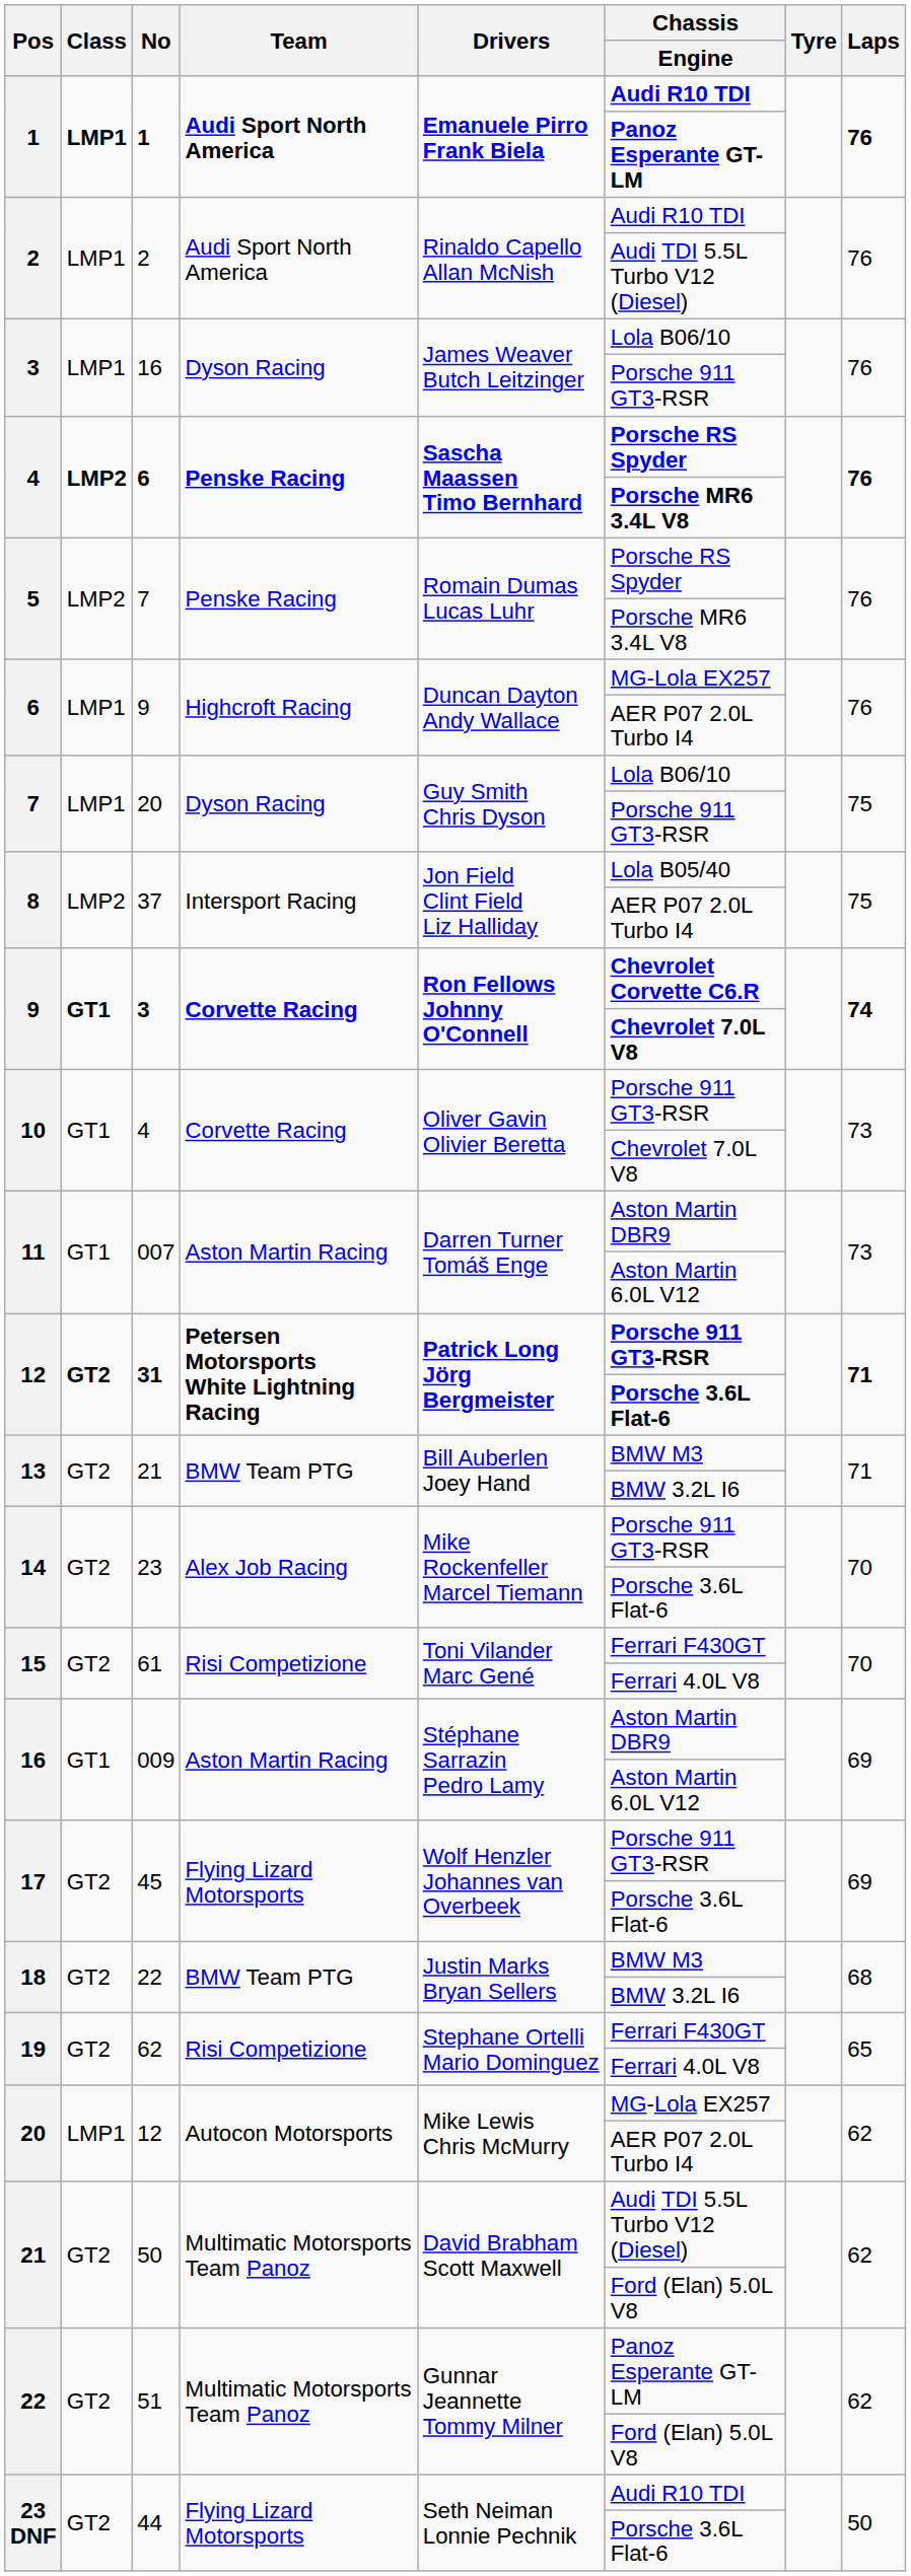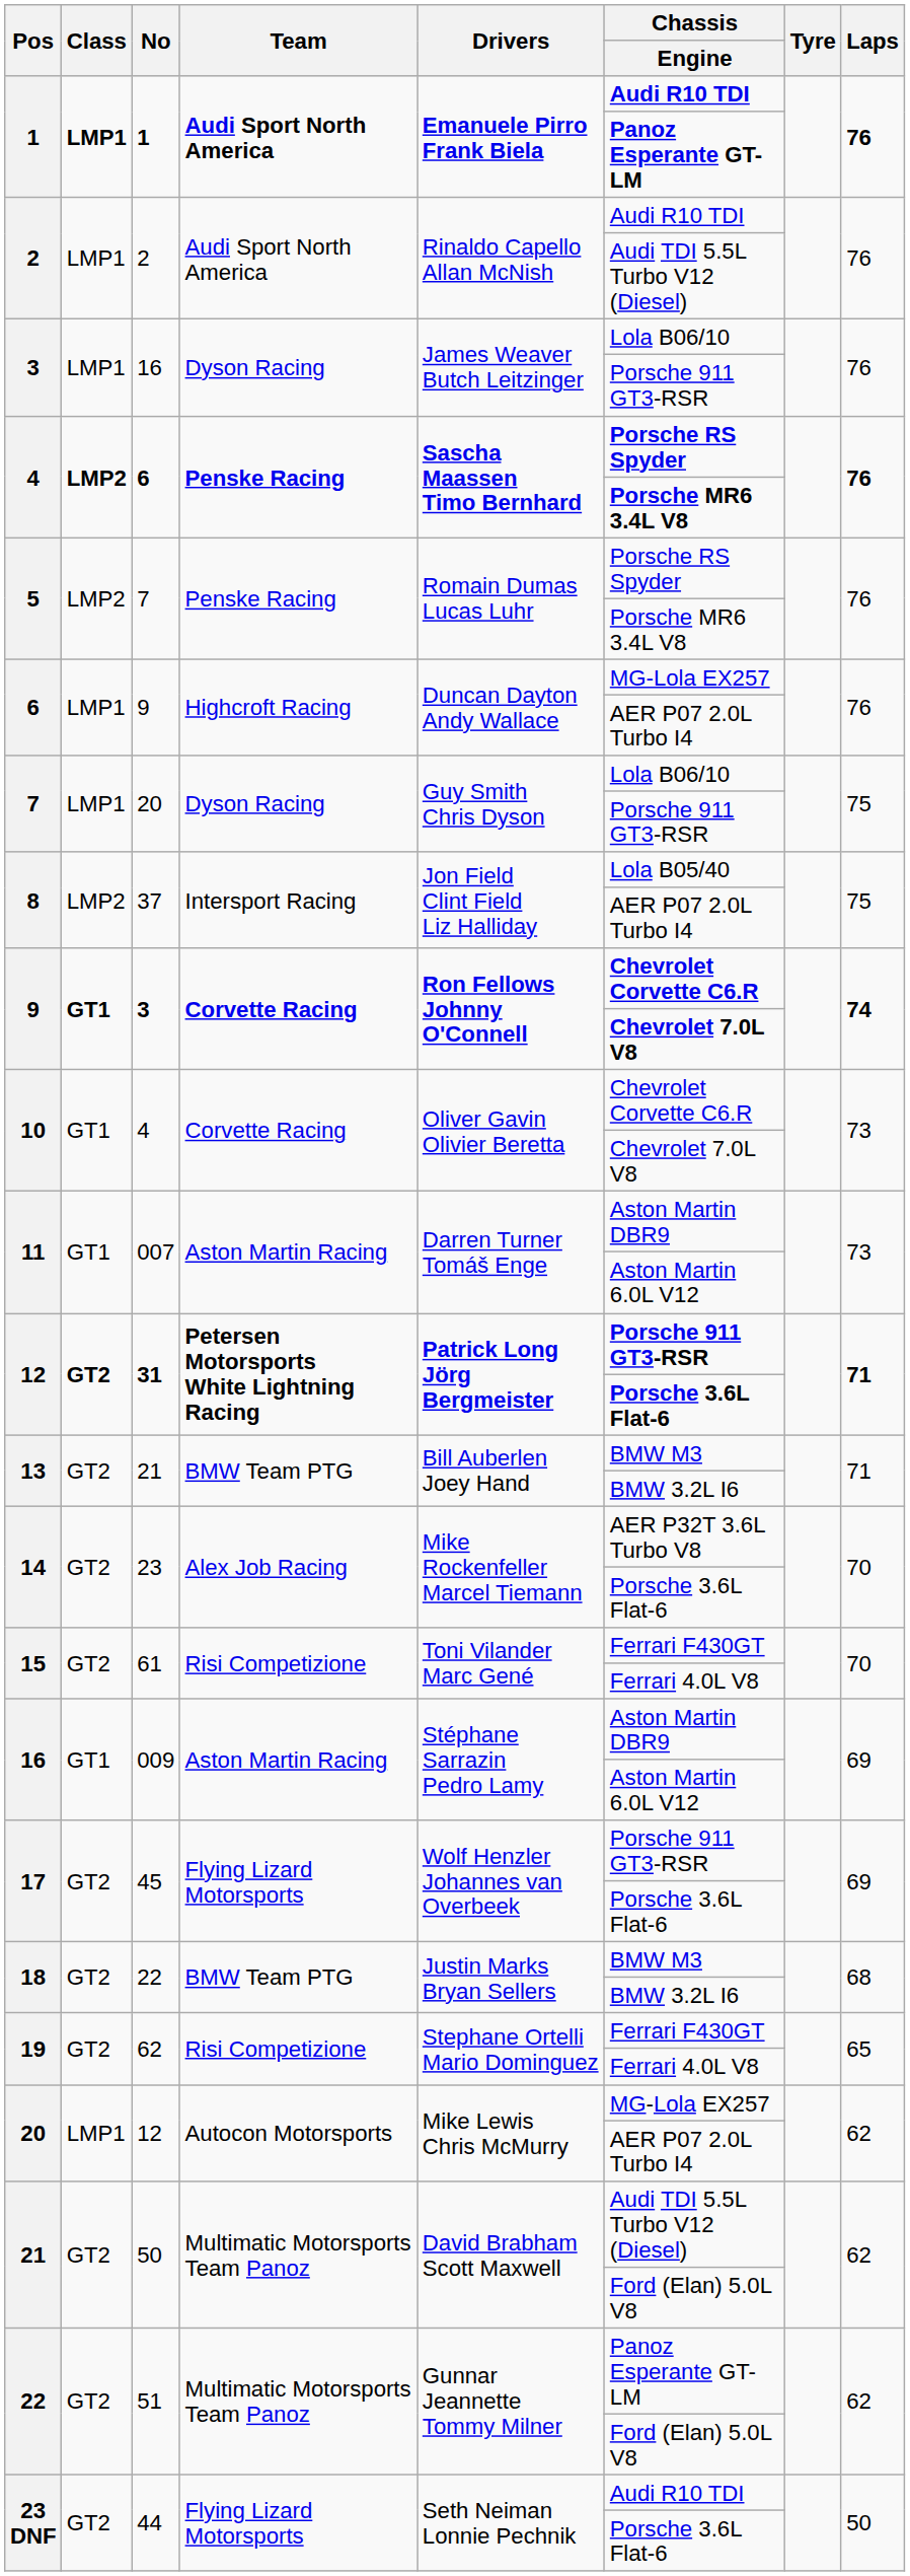row 21 | Chassis / Engine: Porsche 911 GT3-RSR -> Chevrolet Corvette C6.R
row 29 | Chassis / Engine: Porsche 911 GT3-RSR -> AER P32T 3.6L Turbo V8
